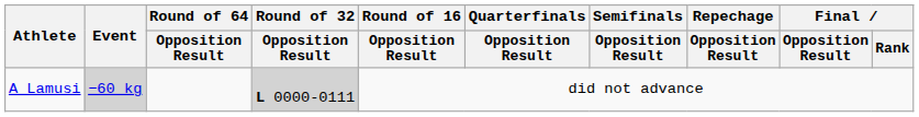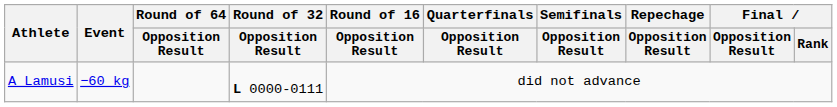A Lamusi | Event: lightgrey background -> no background
A Lamusi | Round of 32 / Opposition Result: lightgrey background -> no background
